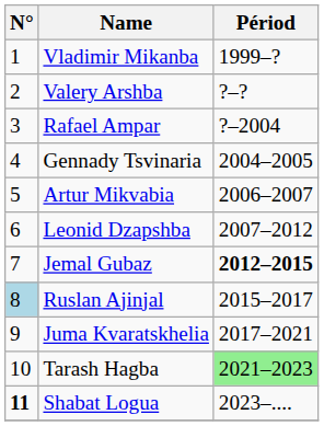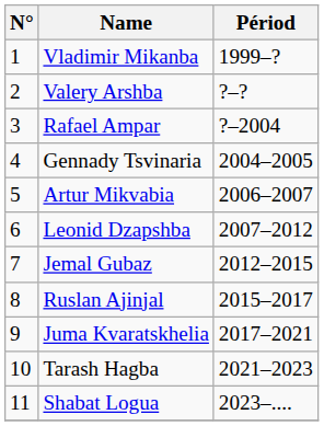Jemal Gubaz | Périod: bold -> normal
Ruslan Ajinjal | N°: lightblue background -> no background
Tarash Hagba | Périod: lightgreen background -> no background
Shabat Logua | N°: bold -> normal
